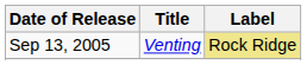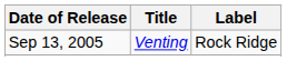Sep 13, 2005 | Label: khaki background -> no background
